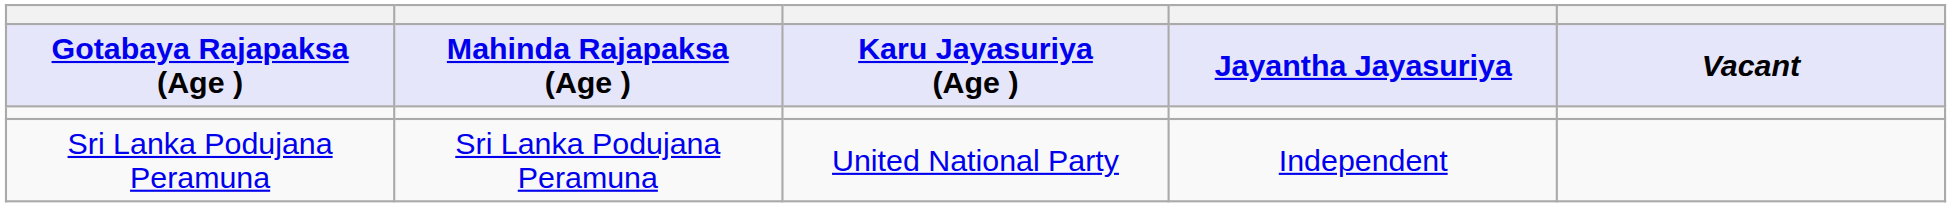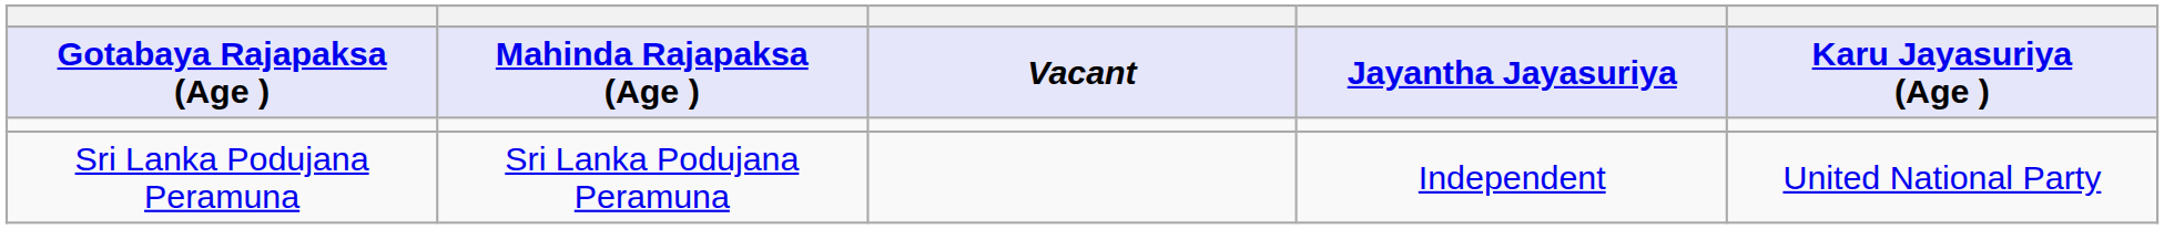columns swapped: Karu Jayasuriya (Age ) <-> Vacant
